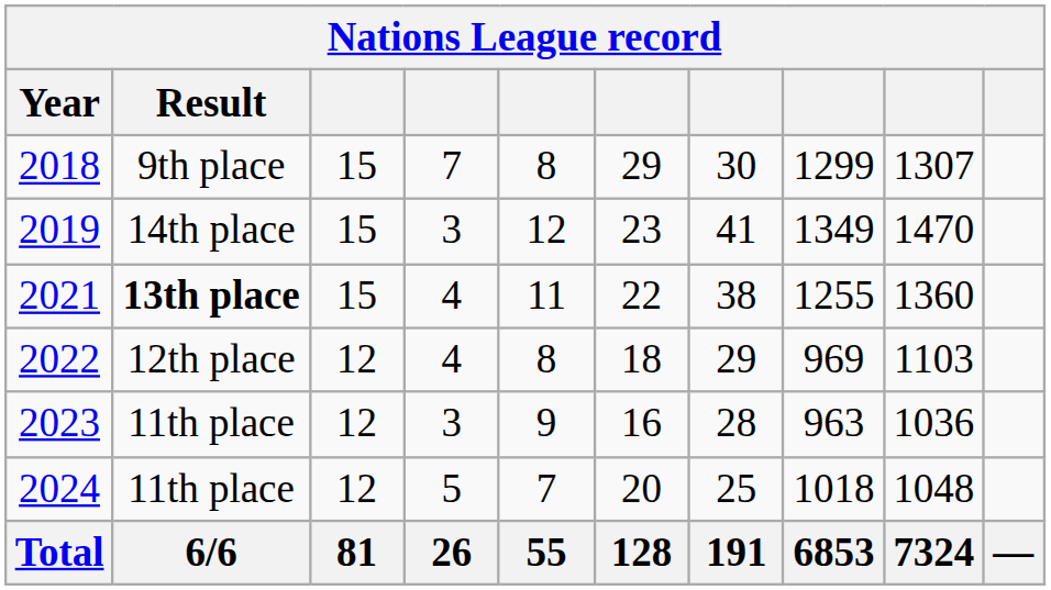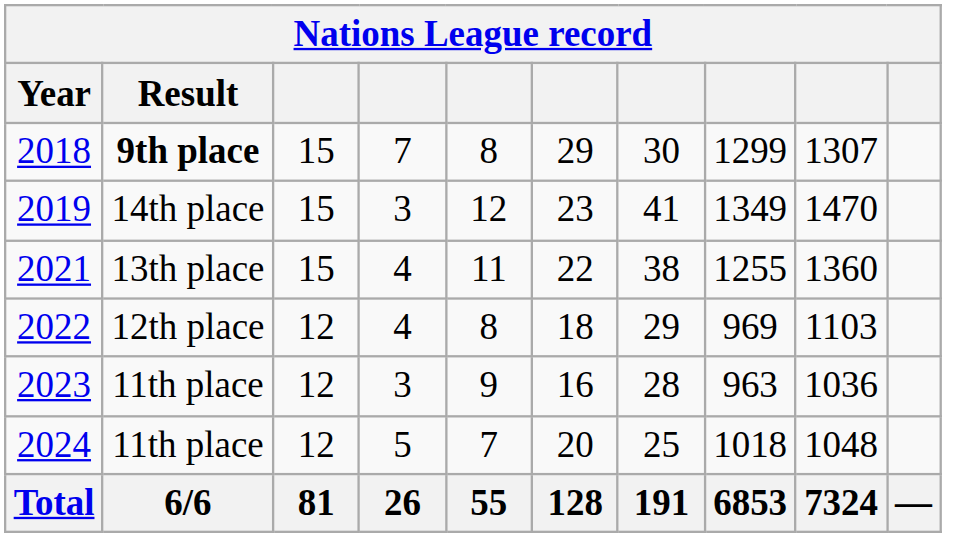2018 | Result: normal -> bold
2021 | Result: bold -> normal
